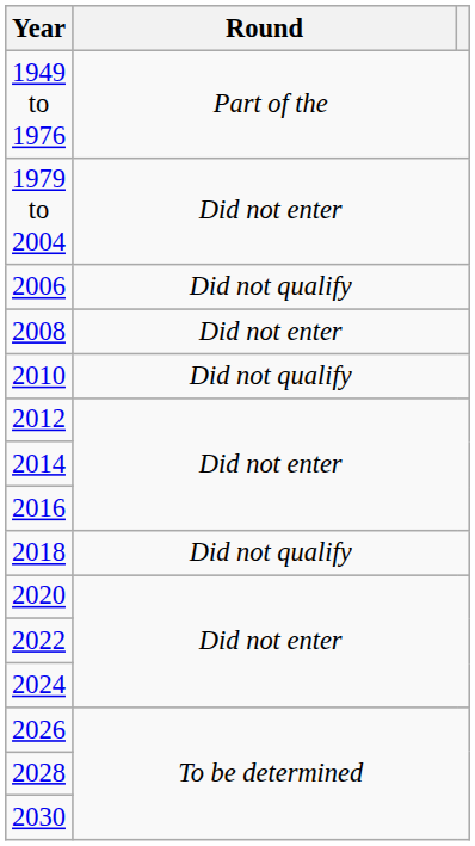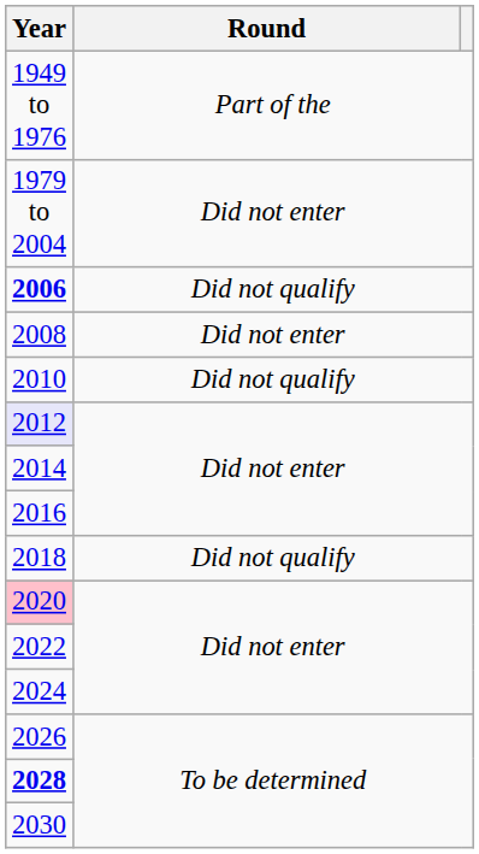2006 | Year: normal -> bold
2012 | Year: no background -> lavender background
2020 | Year: no background -> pink background
2028 | Year: normal -> bold
